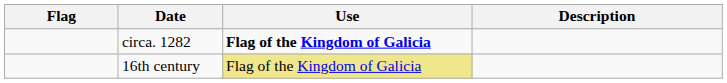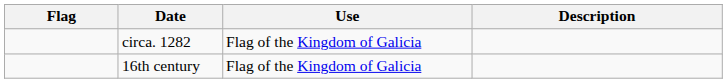circa. 1282 | Use: bold -> normal
16th century | Use: khaki background -> no background
